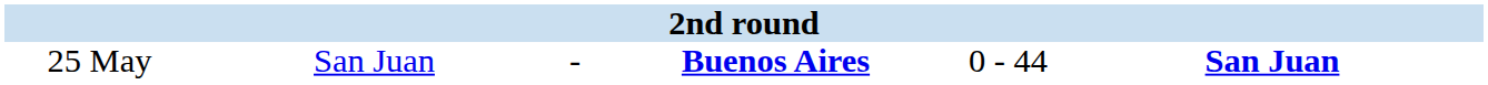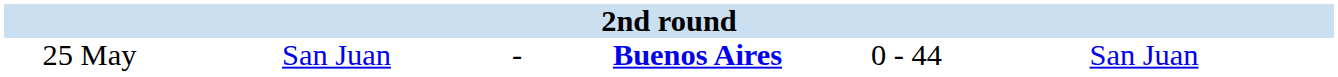25 May | column 6: bold -> normal
